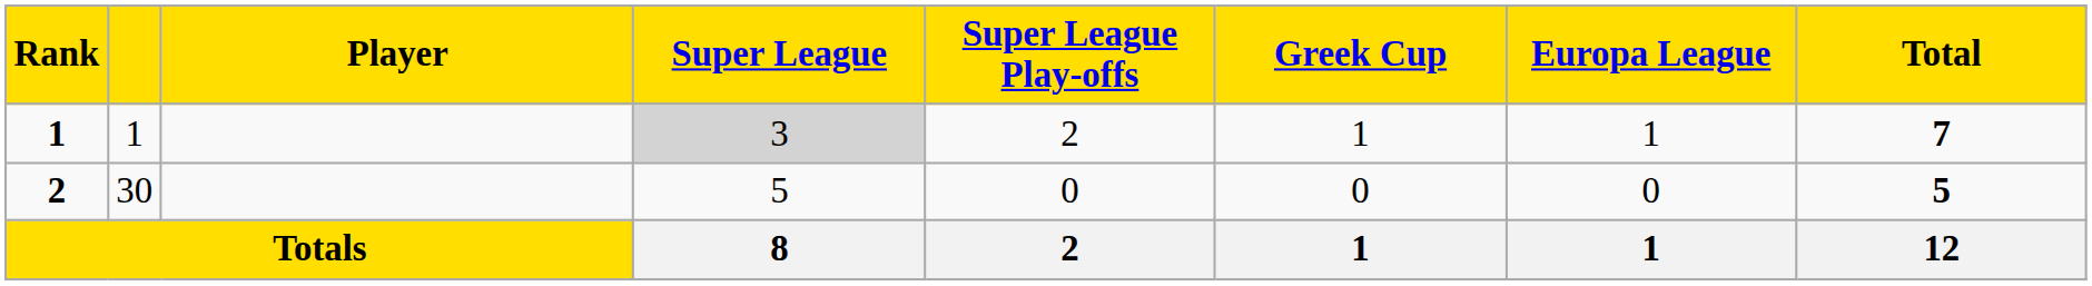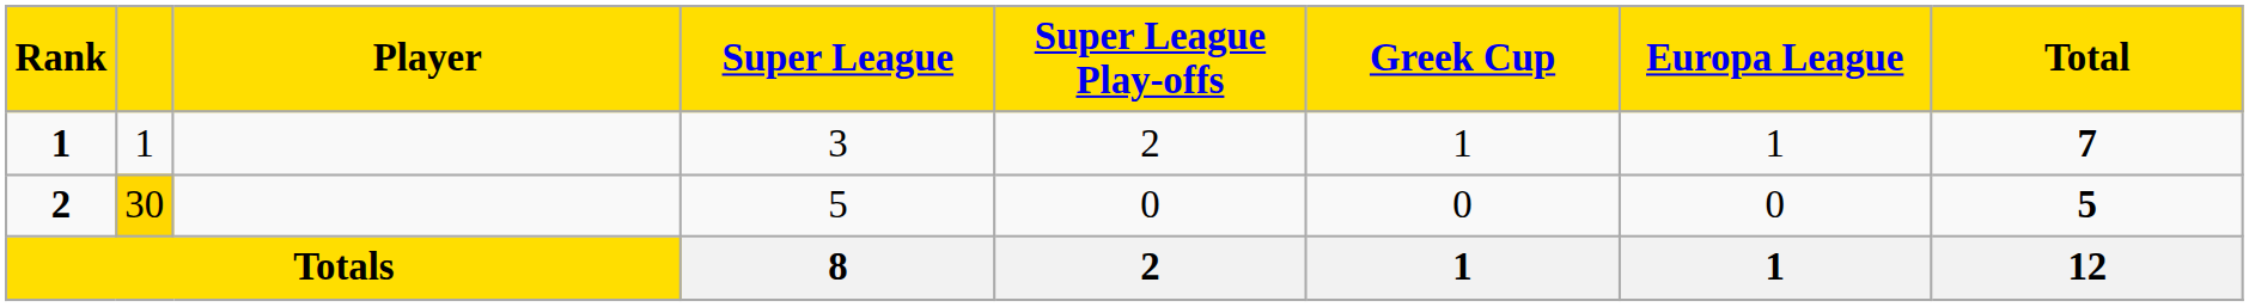row 2 | Super League: lightgrey background -> no background
row 3 | column 2: no background -> gold background
